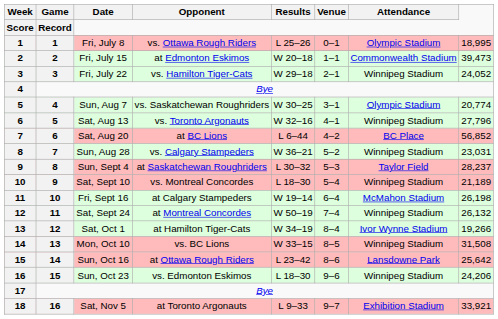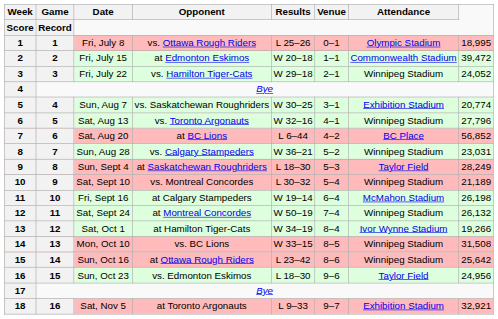Fri, July 15 | column 8: 39,473 -> 39,472
Sun, Aug 7 | Attendance: Olympic Stadium -> Exhibition Stadium
Sun, Sept 4 | Results: L 30–32 -> L 18–30
Sun, Sept 4 | column 8: 28,237 -> 28,249
Sat, Sept 10 | Results: L 18–30 -> L 30–32
Sun, Oct 16 | Attendance: Lansdowne Park -> Winnipeg Stadium
Sun, Oct 23 | Attendance: Winnipeg Stadium -> Taylor Field
Sun, Oct 23 | column 8: 24,206 -> 24,956
Sat, Nov 5 | column 8: 33,921 -> 32,921
